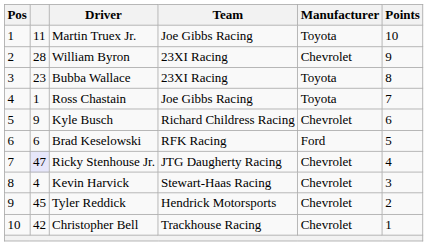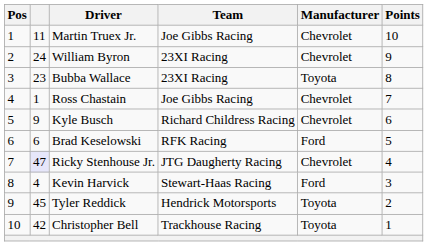Martin Truex Jr. | Manufacturer: Toyota -> Chevrolet
William Byron | column 2: 28 -> 24
Ross Chastain | Manufacturer: Toyota -> Chevrolet
Kevin Harvick | Manufacturer: Chevrolet -> Ford
Tyler Reddick | Manufacturer: Chevrolet -> Toyota
Christopher Bell | Manufacturer: Chevrolet -> Toyota
